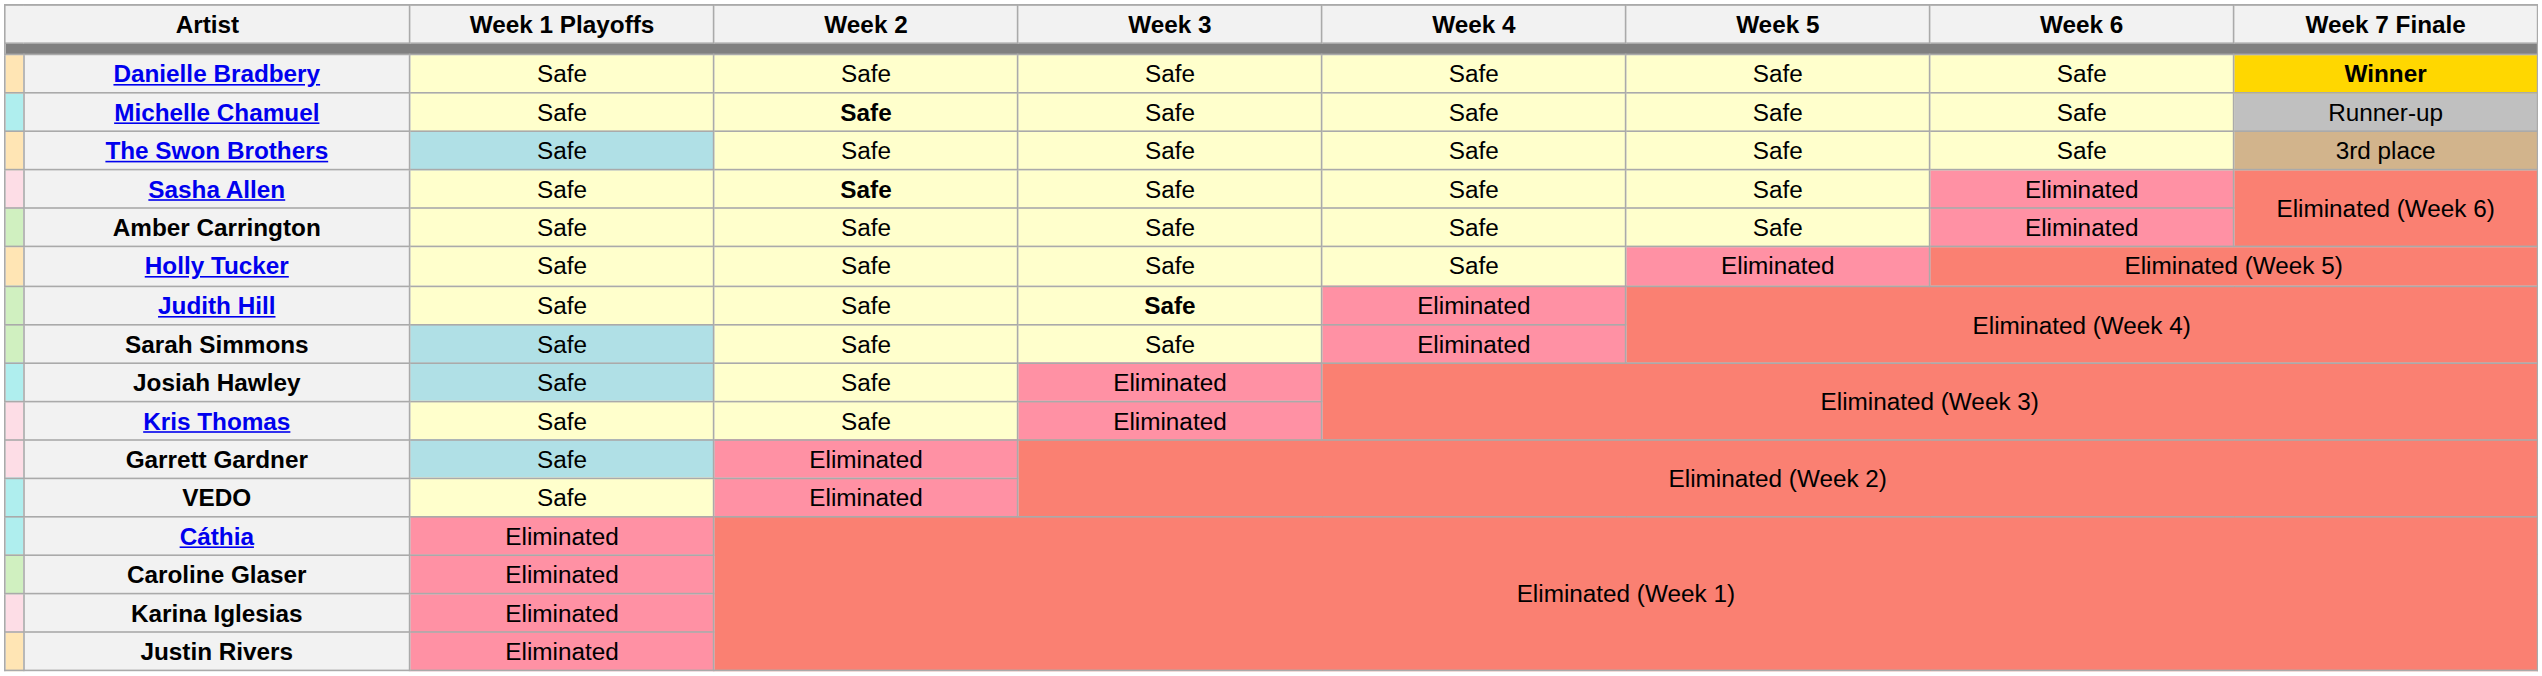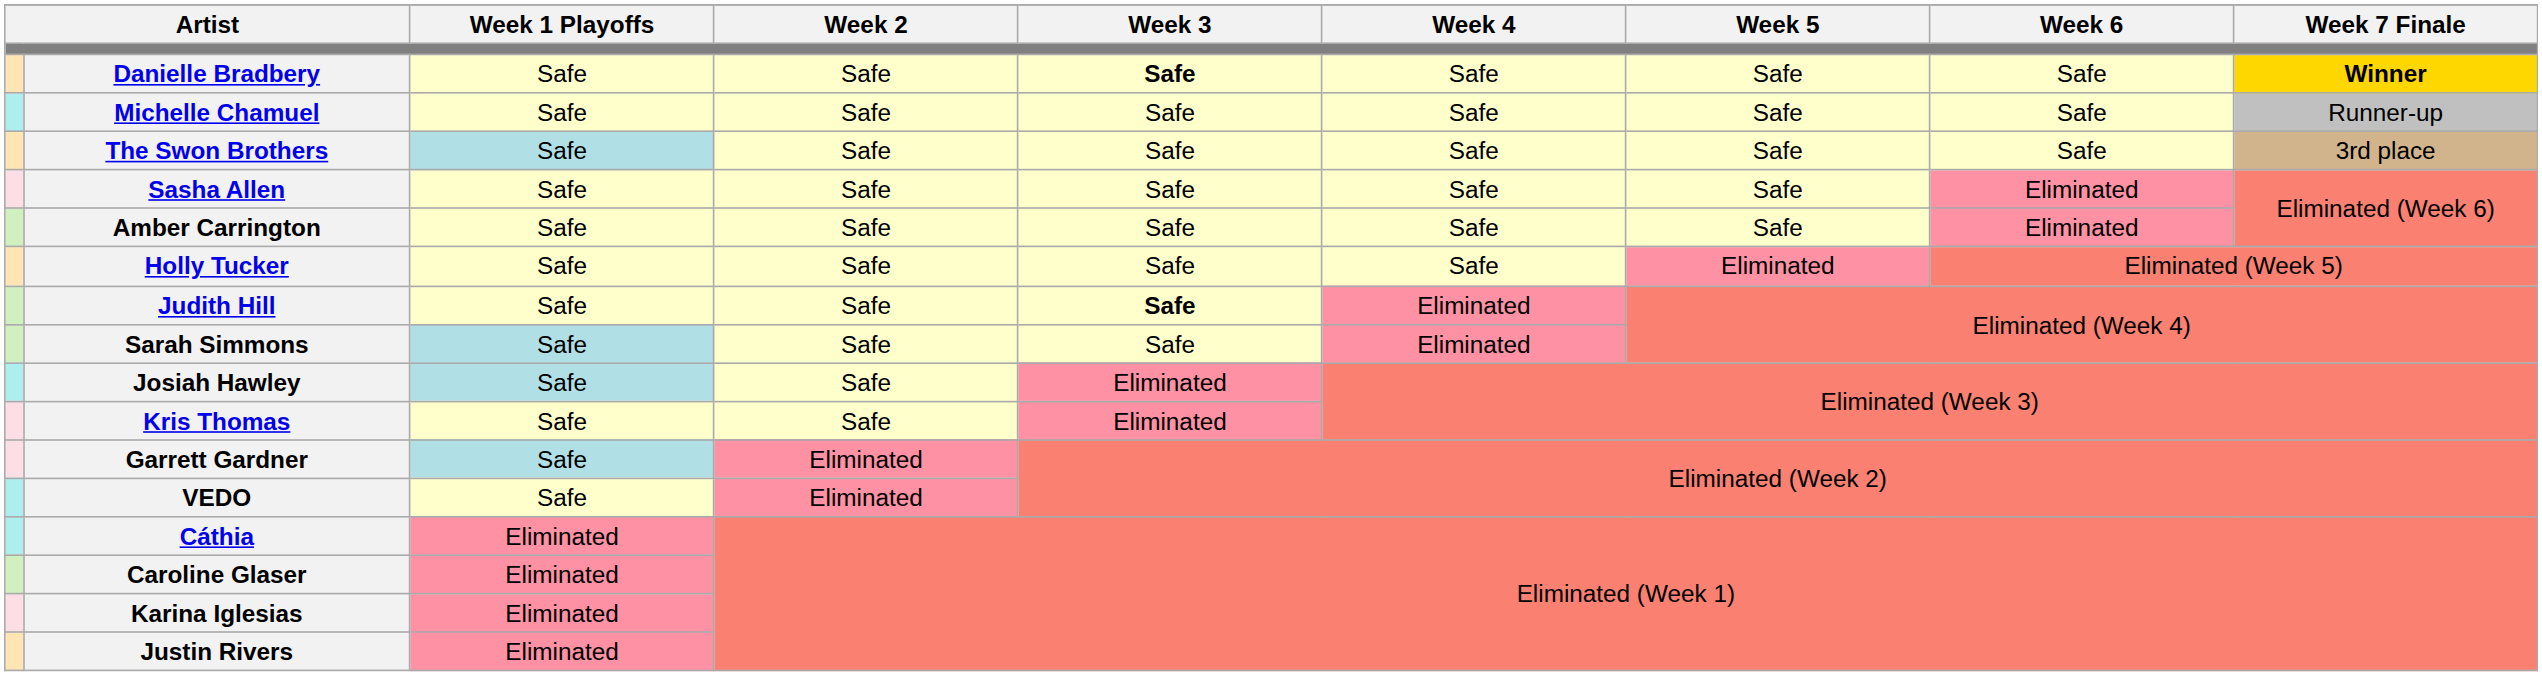Danielle Bradbery | Week 3: normal -> bold
Michelle Chamuel | Week 2: bold -> normal
Sasha Allen | Week 2: bold -> normal
